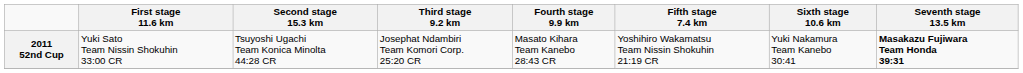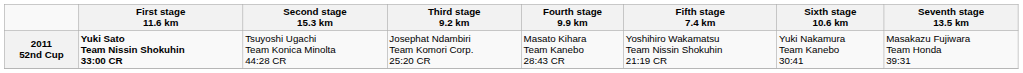2011 52nd Cup | First stage 11.6 km: normal -> bold
2011 52nd Cup | Seventh stage 13.5 km: bold -> normal
